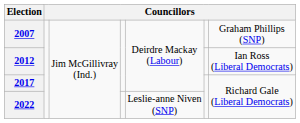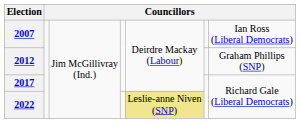2007 | column 7: Graham Phillips (SNP) -> Ian Ross (Liberal Democrats)
2012 | column 7: Ian Ross (Liberal Democrats) -> Graham Phillips (SNP)
2022 | column 5: no background -> khaki background
